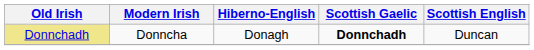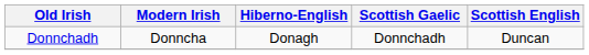row 2 | Old Irish: khaki background -> no background
row 2 | Scottish Gaelic: bold -> normal
